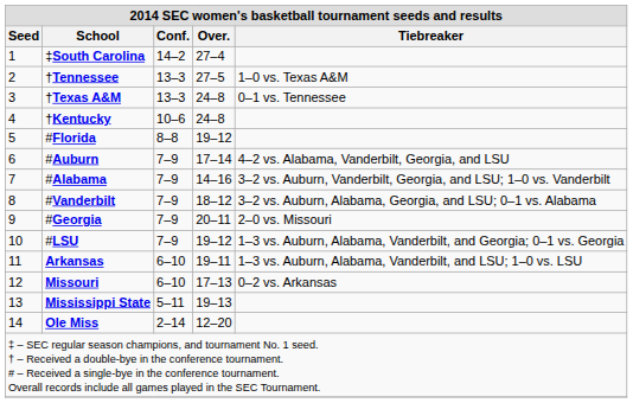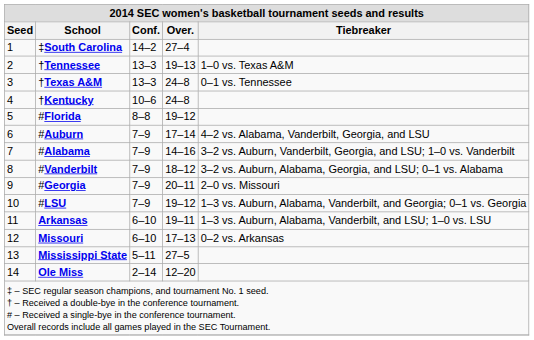†Tennessee | Over.: 27–5 -> 19–13
Mississippi State | Over.: 19–13 -> 27–5
